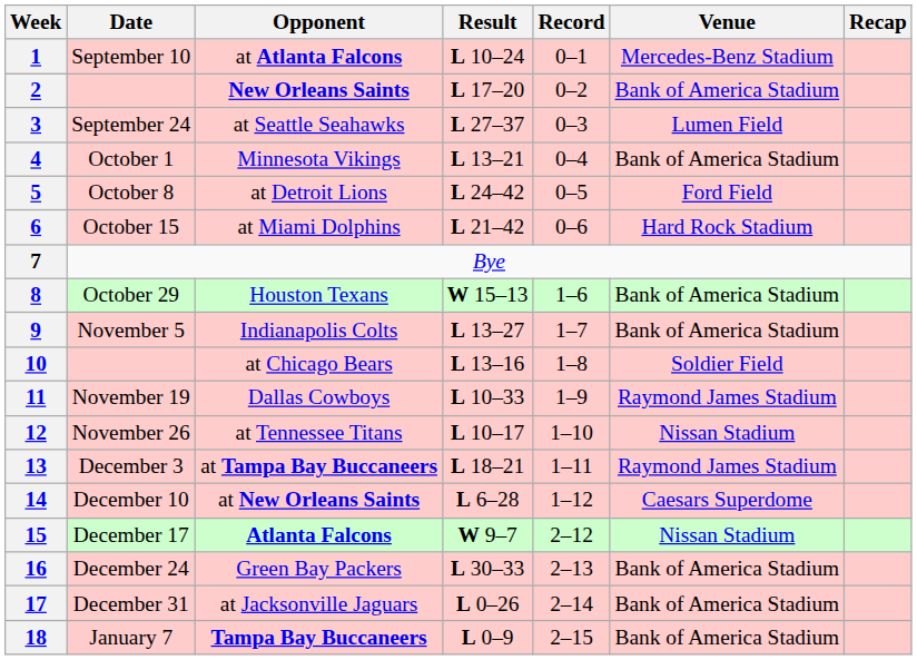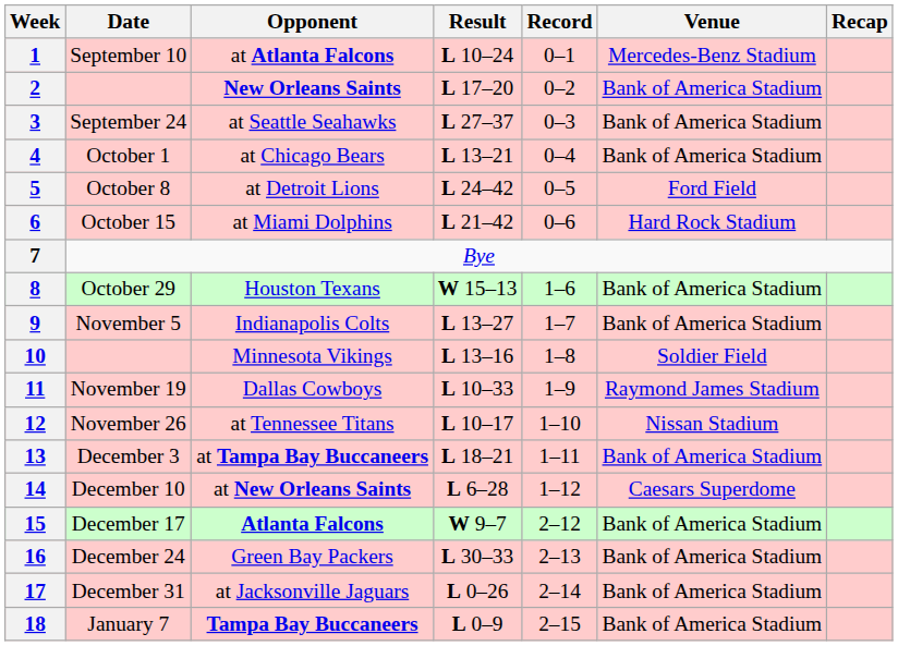3 | Venue: Lumen Field -> Bank of America Stadium
4 | Opponent: Minnesota Vikings -> at Chicago Bears
10 | Opponent: at Chicago Bears -> Minnesota Vikings
13 | Venue: Raymond James Stadium -> Bank of America Stadium
15 | Venue: Nissan Stadium -> Bank of America Stadium
